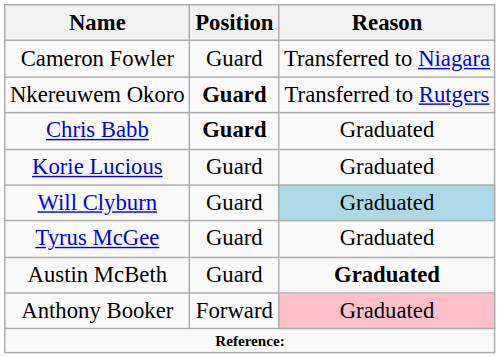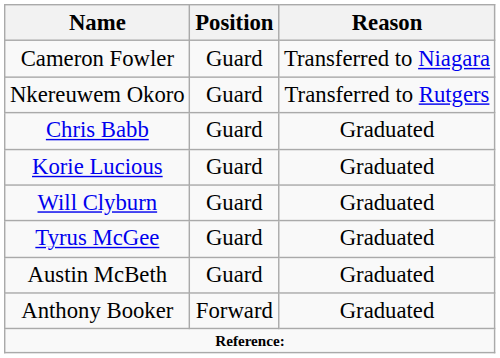Nkereuwem Okoro | Position: bold -> normal
Chris Babb | Position: bold -> normal
Will Clyburn | Reason: lightblue background -> no background
Austin McBeth | Reason: bold -> normal
Anthony Booker | Reason: pink background -> no background
